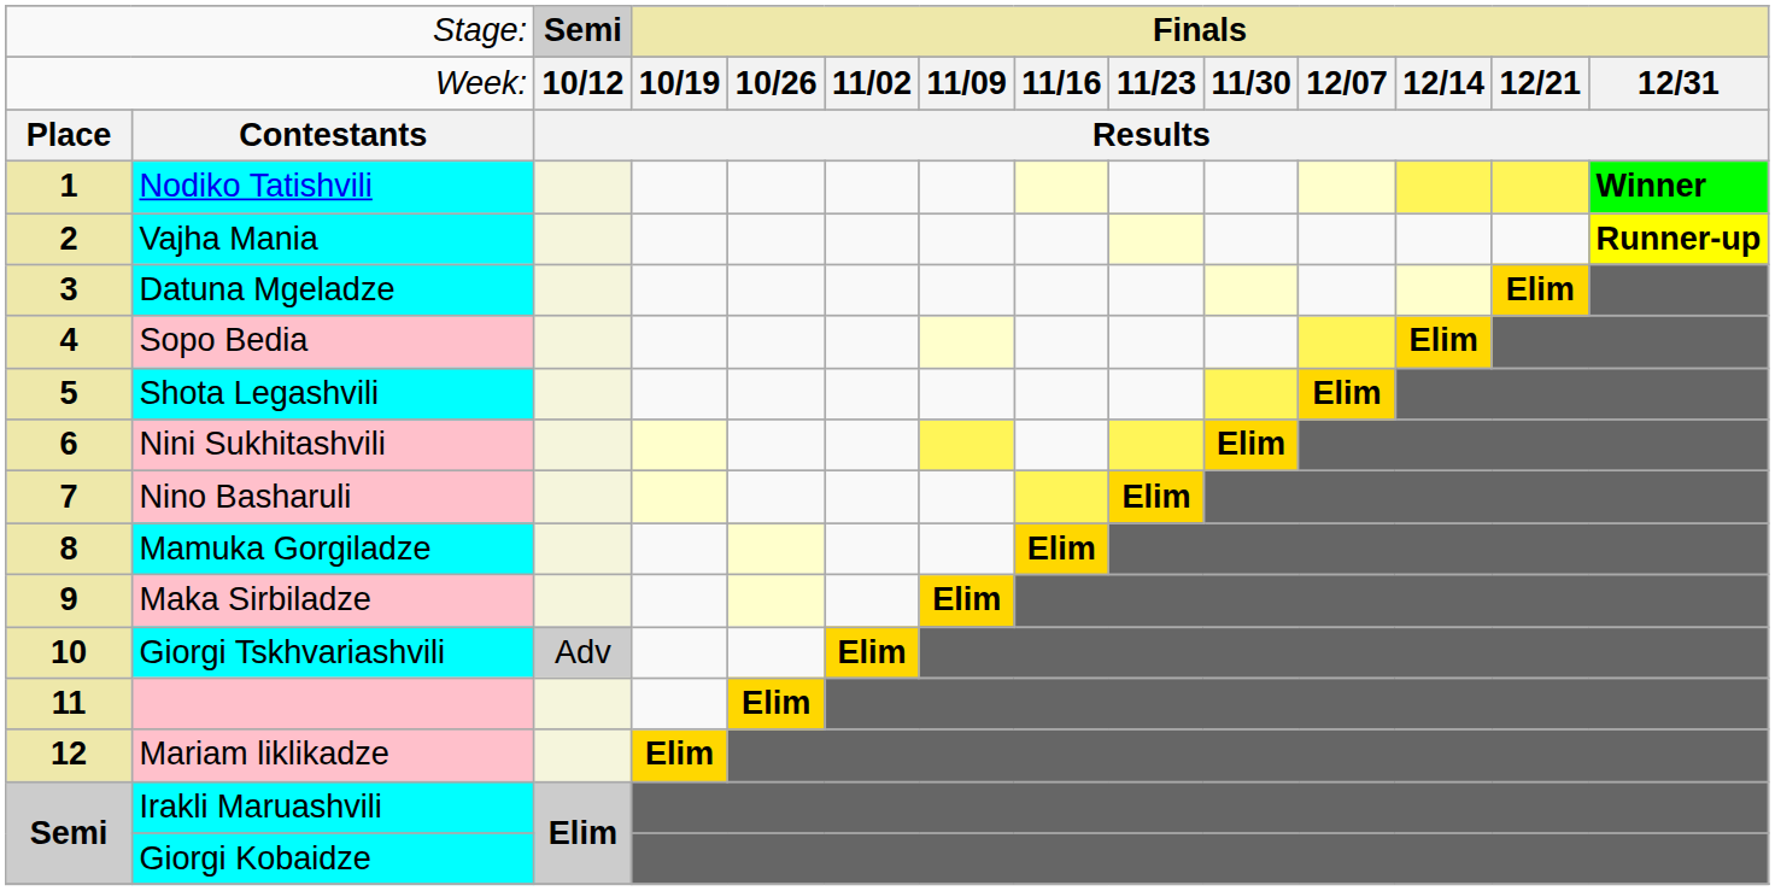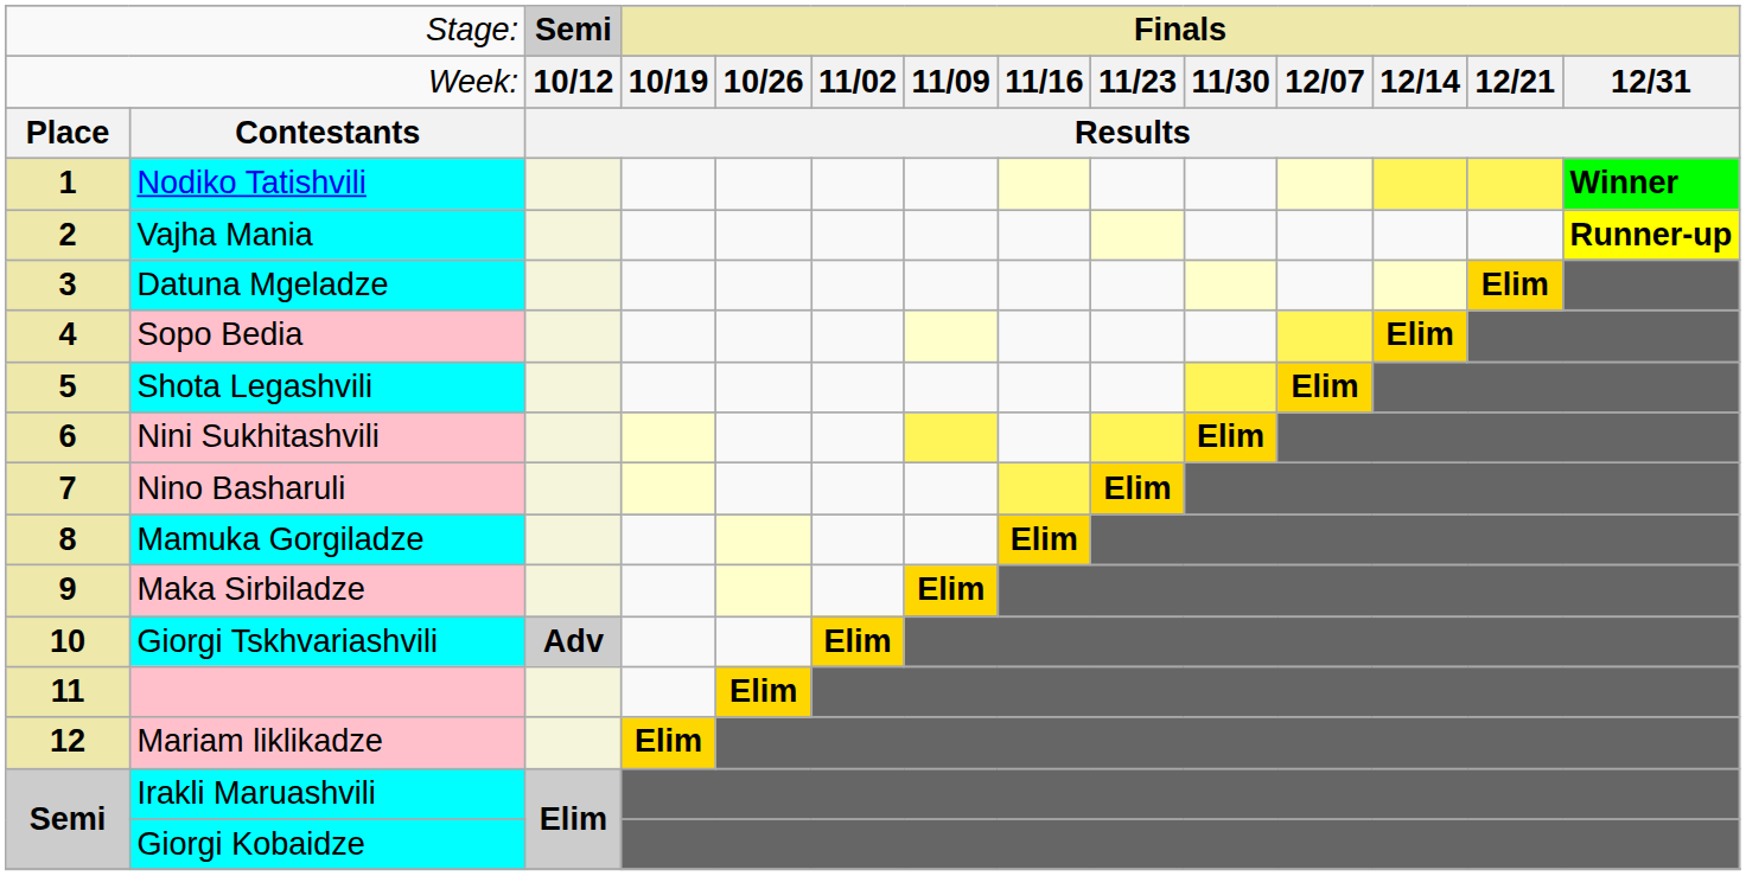Giorgi Tskhvariashvili | column 3: normal -> bold
